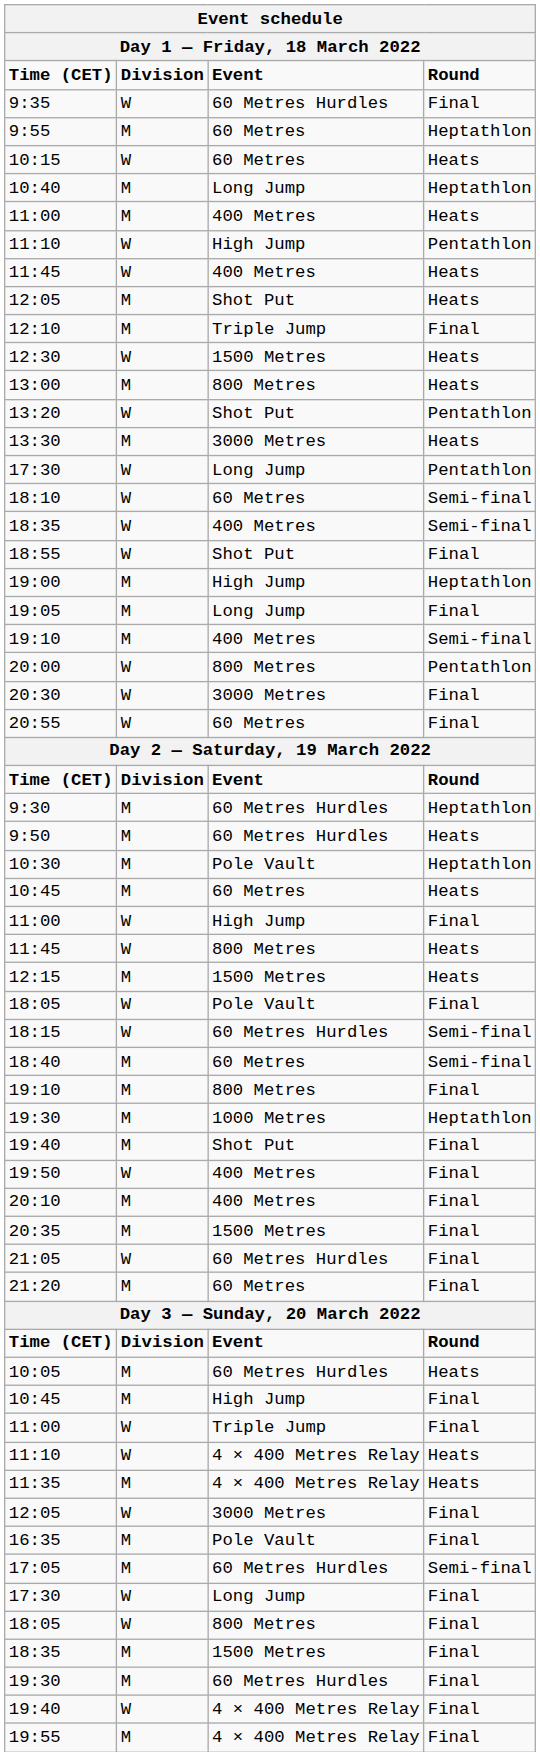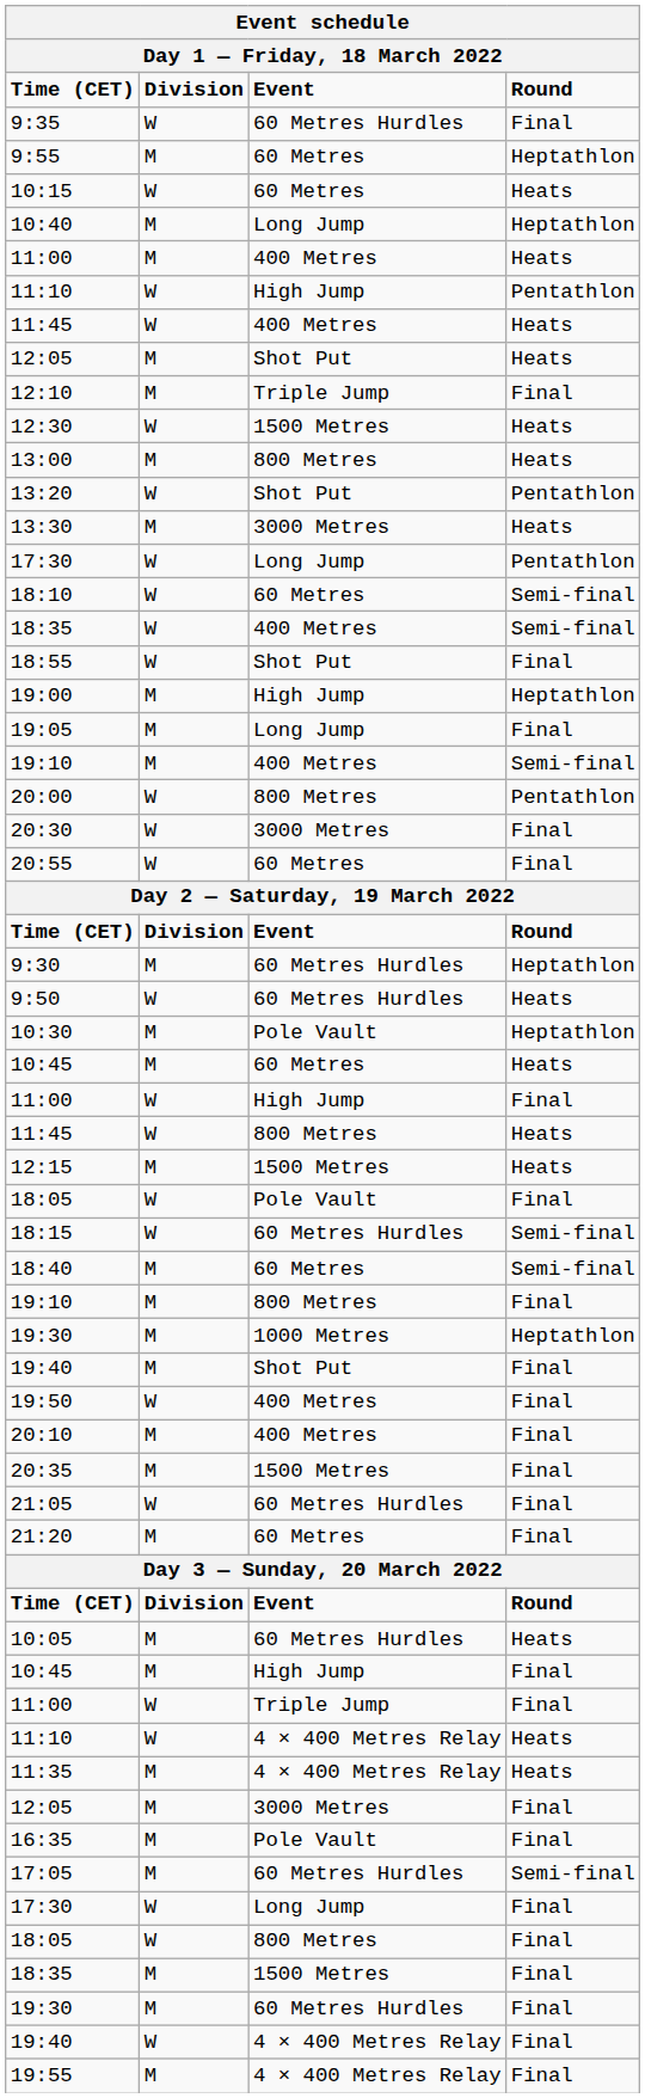9:50 | Division: M -> W
12:05 / 3000 Metres | Division: W -> M
